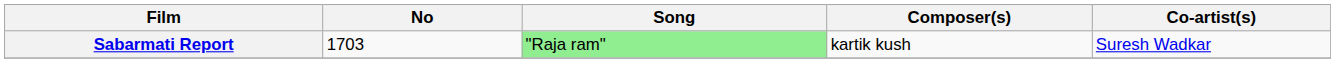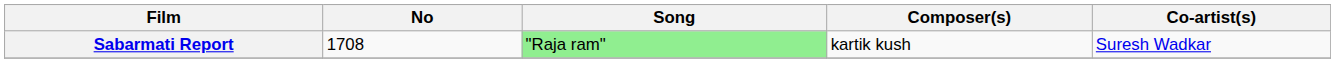Sabarmati Report | No: 1703 -> 1708
